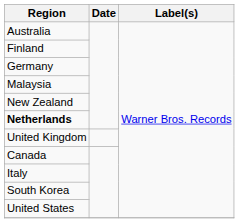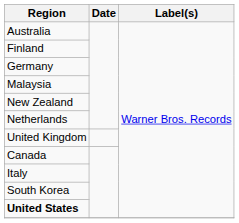Netherlands | Region: bold -> normal
United States | Region: normal -> bold
